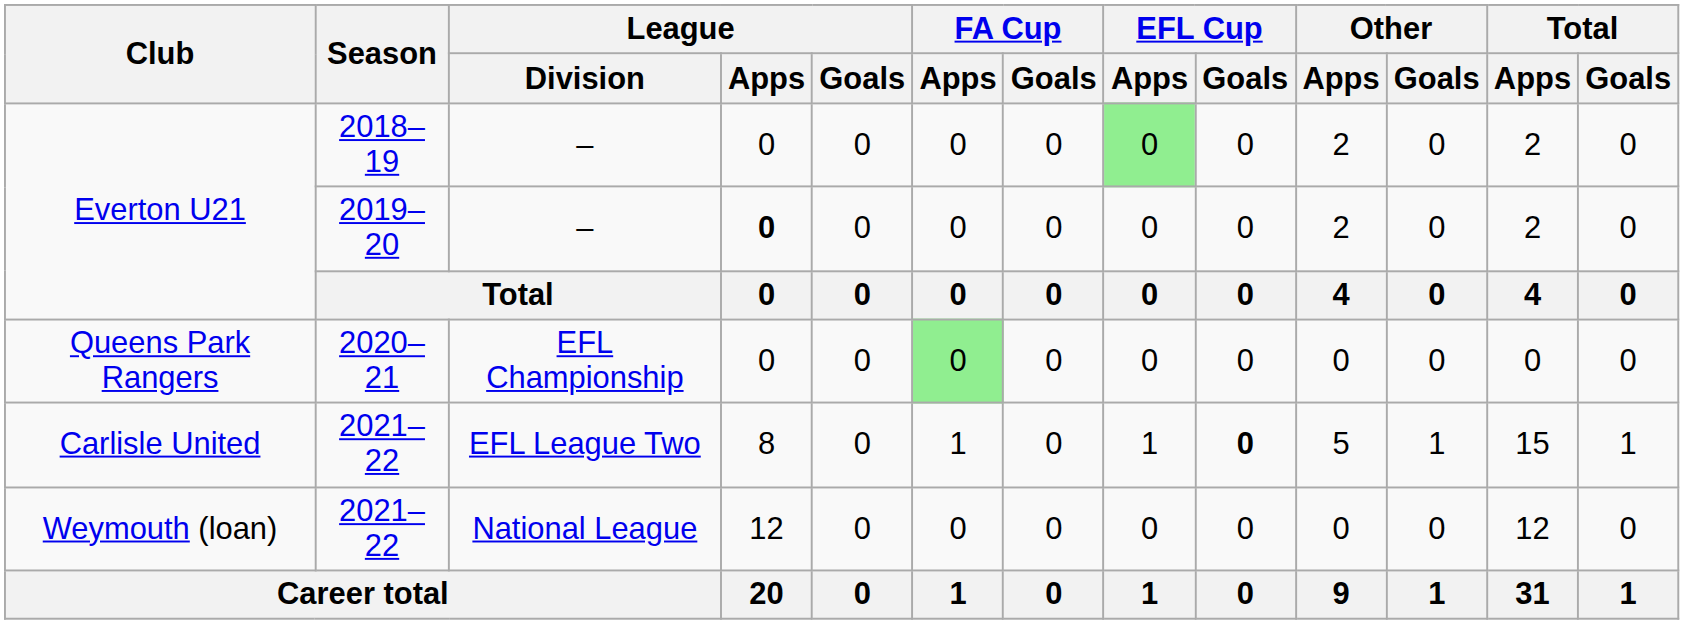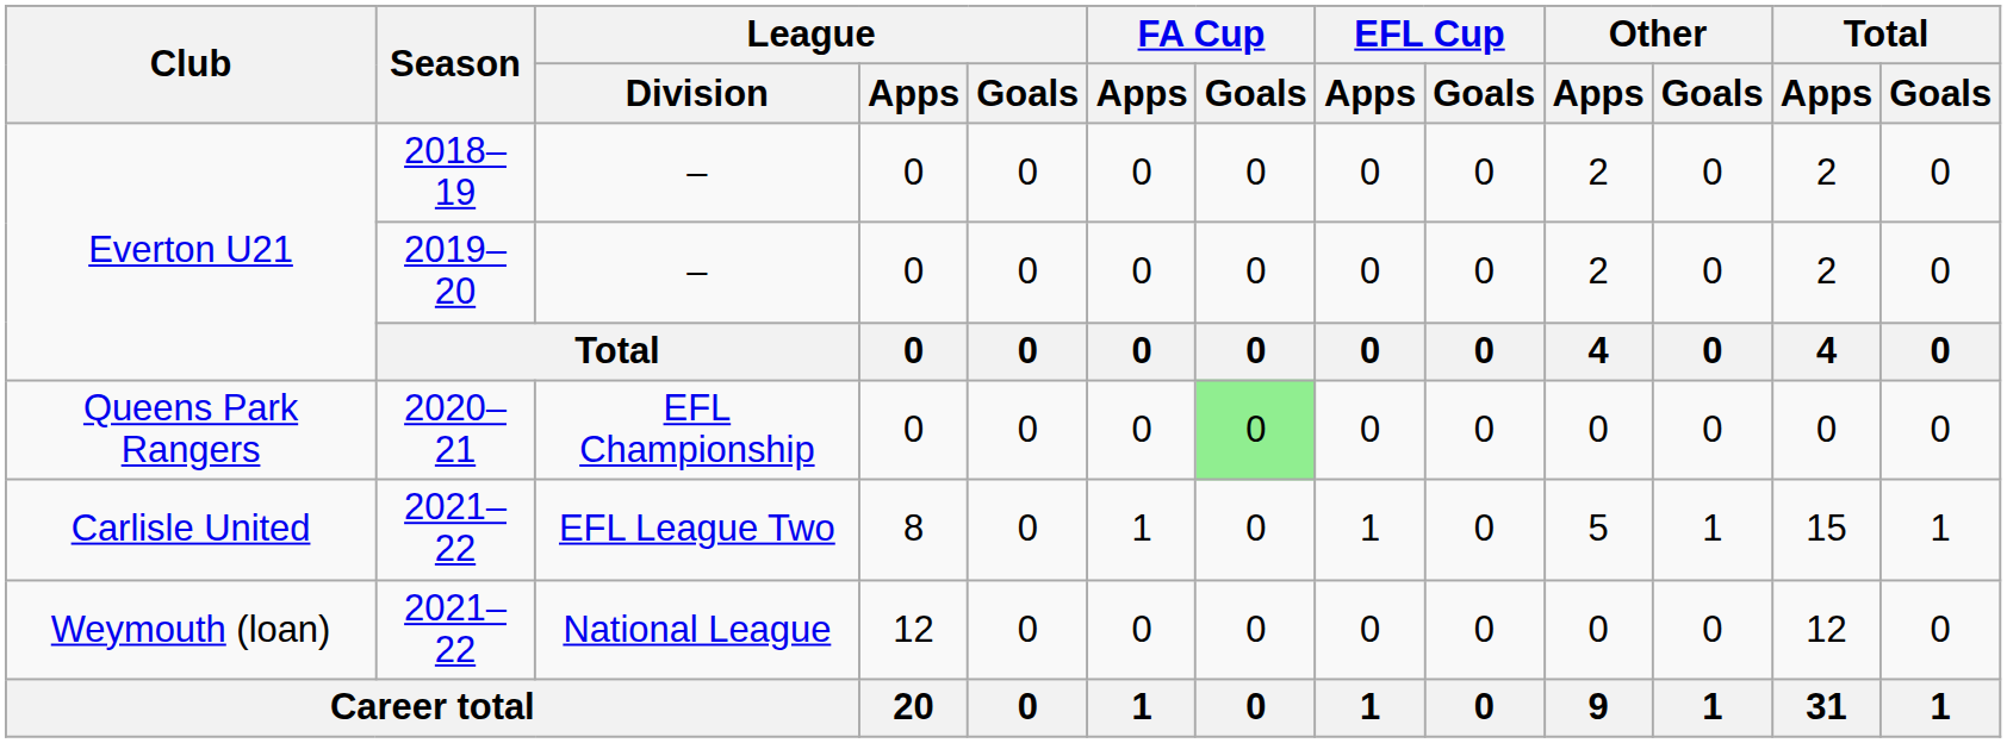Everton U21 / 2018–19 | EFL Cup / Apps: lightgreen background -> no background
Everton U21 / 2019–20 | League / Apps: bold -> normal
Queens Park Rangers | FA Cup / Apps: lightgreen background -> no background
Queens Park Rangers | FA Cup / Goals: no background -> lightgreen background
Carlisle United | EFL Cup / Goals: bold -> normal
